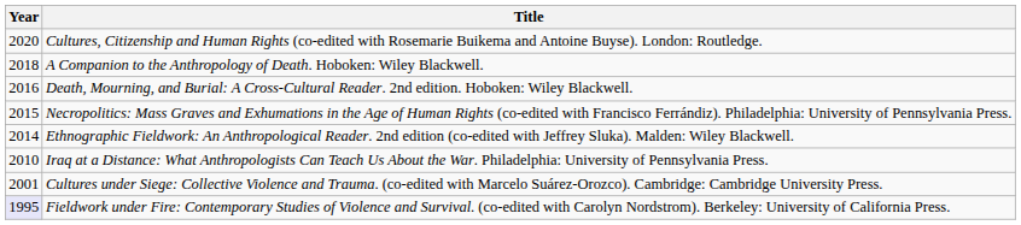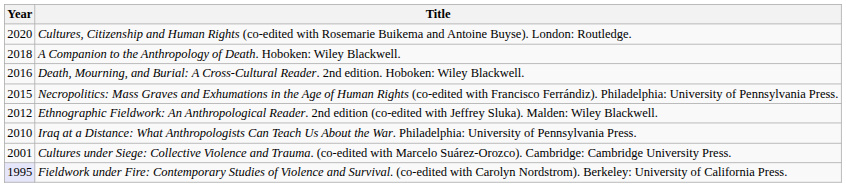row 6 | Year: 2014 -> 2012
